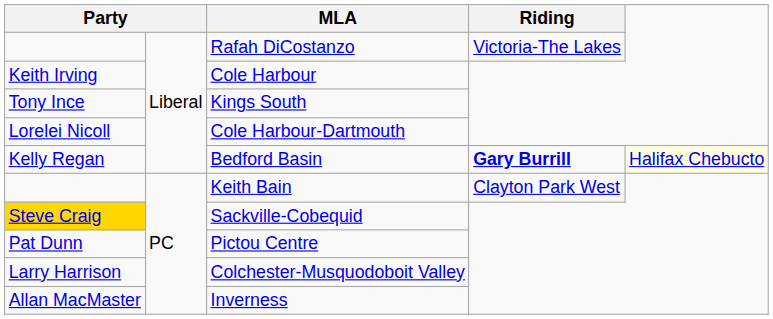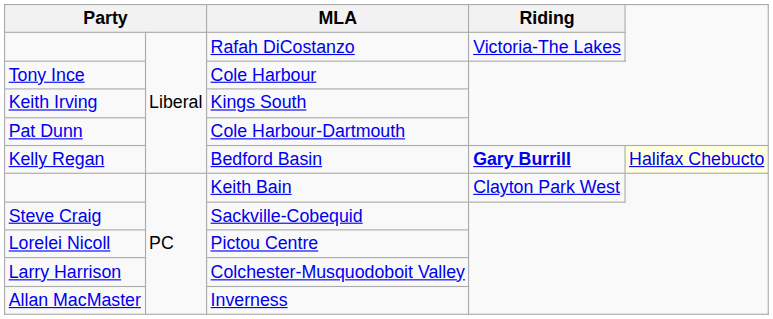Cole Harbour | column 1: Keith Irving -> Tony Ince
Kings South | column 1: Tony Ince -> Keith Irving
Cole Harbour-Dartmouth | column 1: Lorelei Nicoll -> Pat Dunn
Sackville-Cobequid | column 1: gold background -> no background
Pictou Centre | column 1: Pat Dunn -> Lorelei Nicoll
